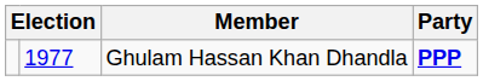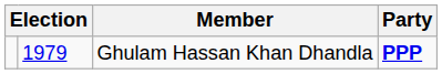Ghulam Hassan Khan Dhandla | column 2: 1977 -> 1979
